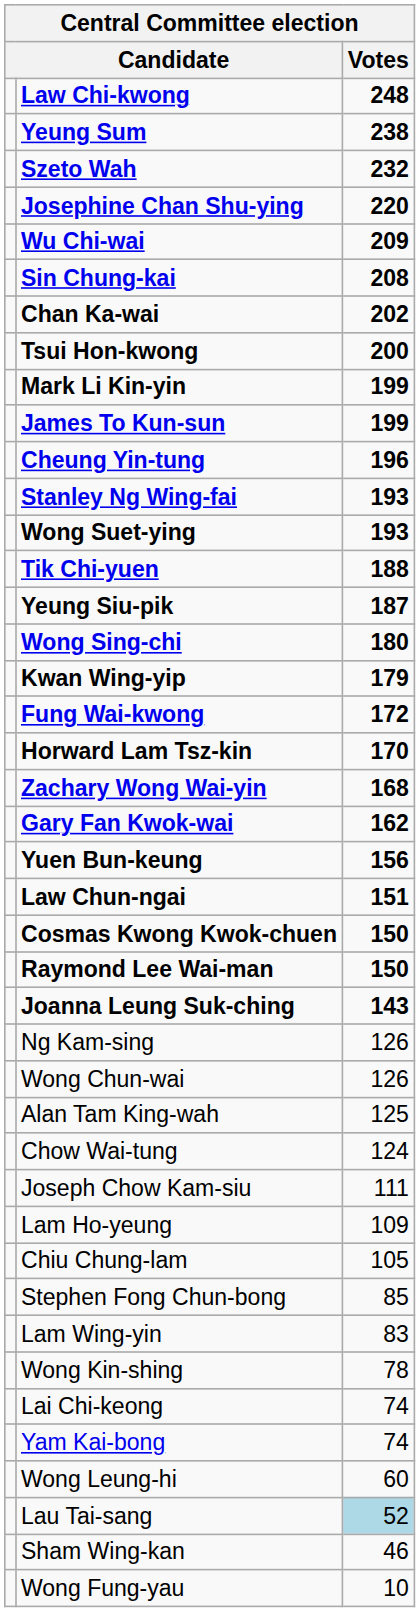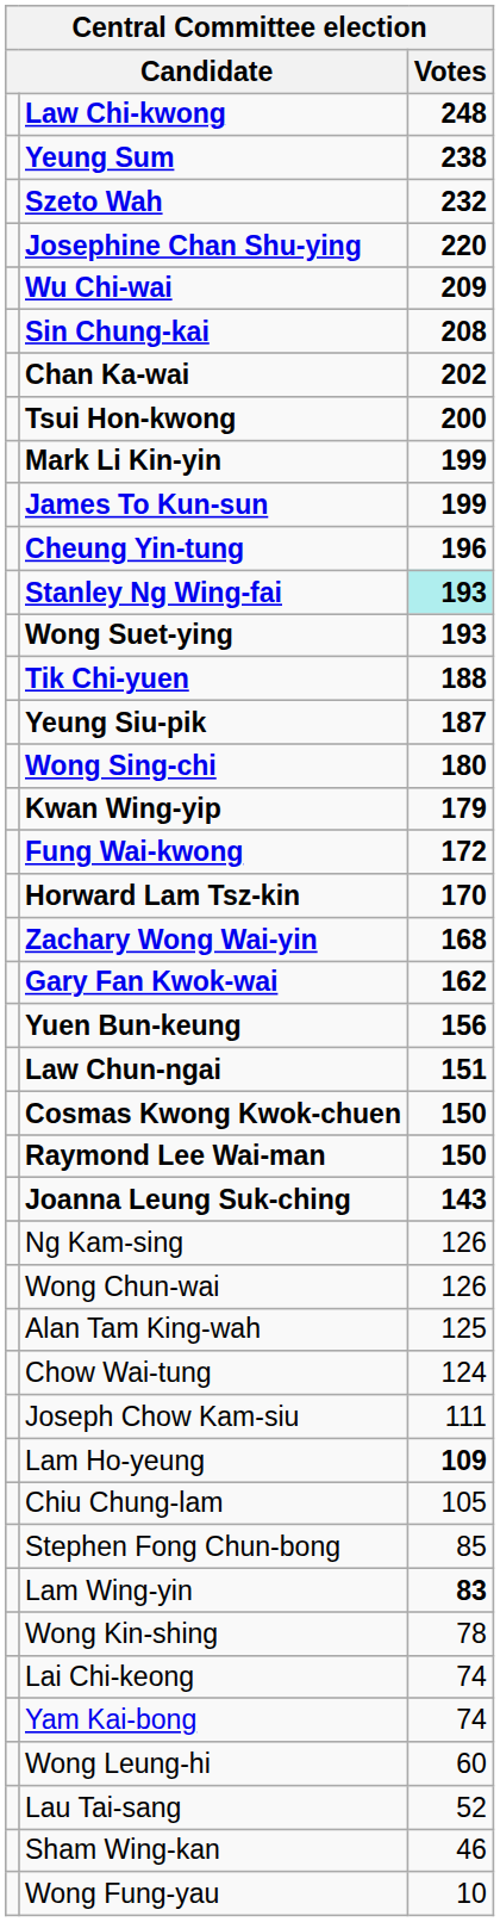Stanley Ng Wing-fai | Votes: no background -> paleturquoise background
Lam Ho-yeung | Votes: normal -> bold
Lam Wing-yin | Votes: normal -> bold
Lau Tai-sang | Votes: lightblue background -> no background
